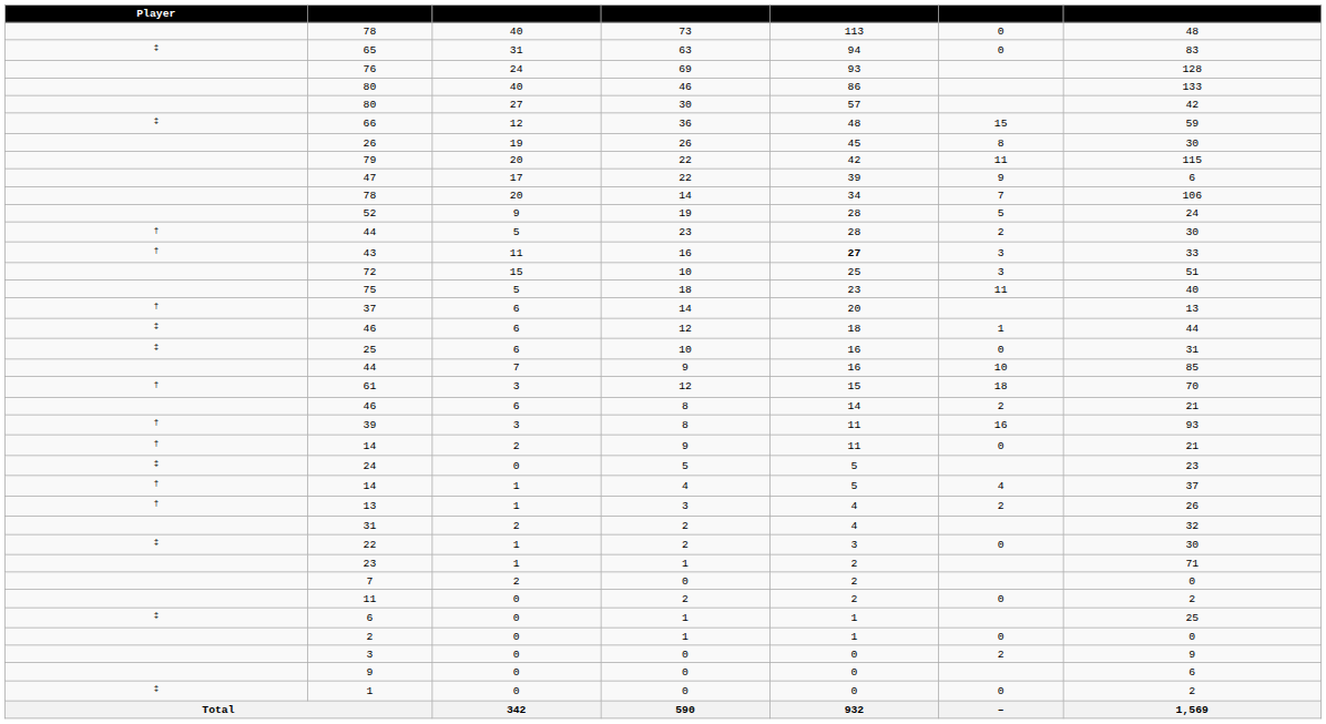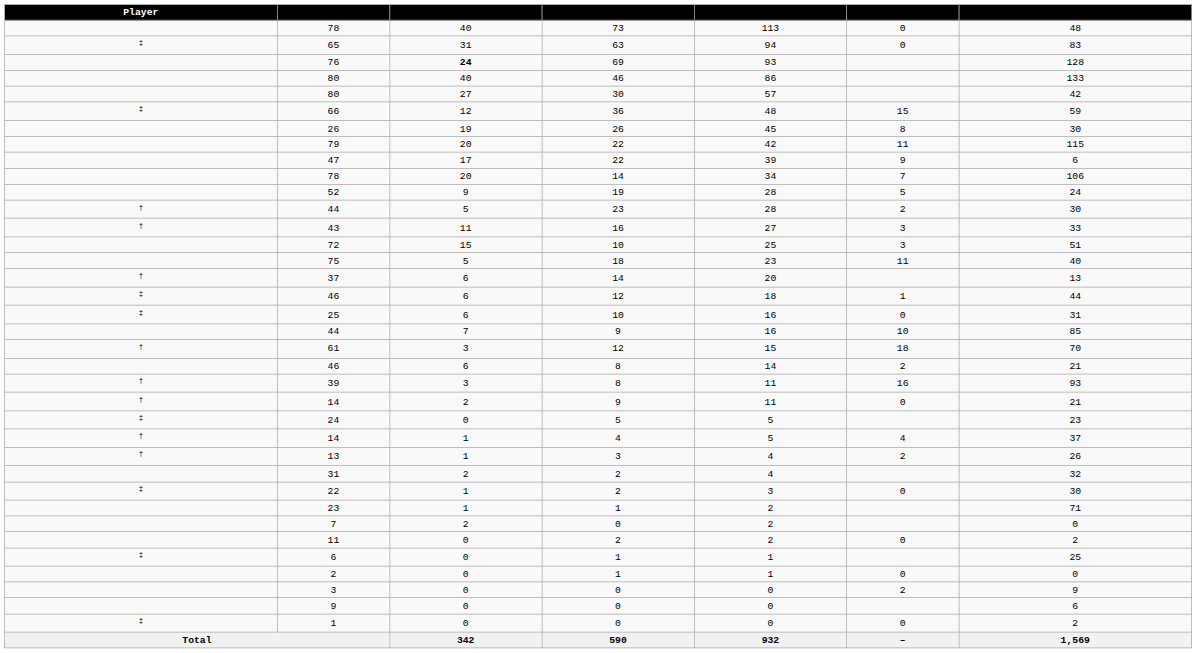76 | column 3: normal -> bold
43 | column 5: bold -> normal
